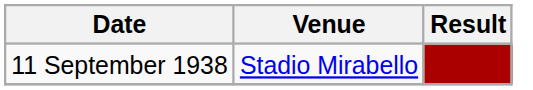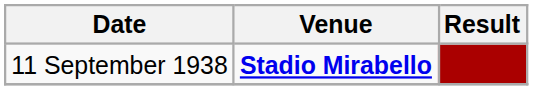11 September 1938 | Venue: normal -> bold
